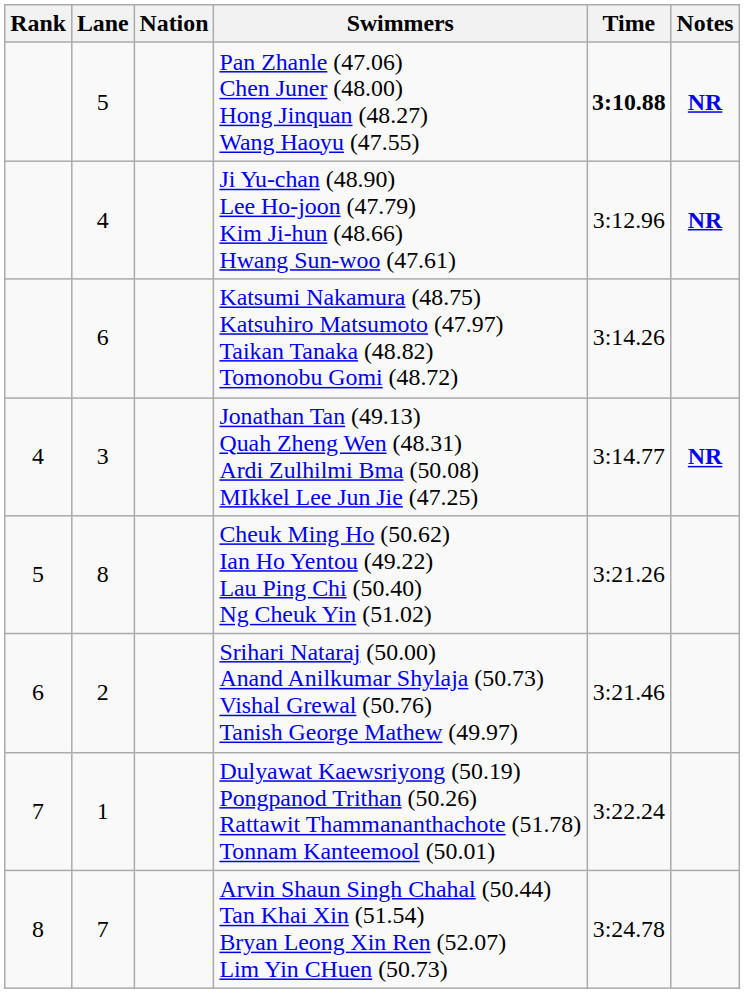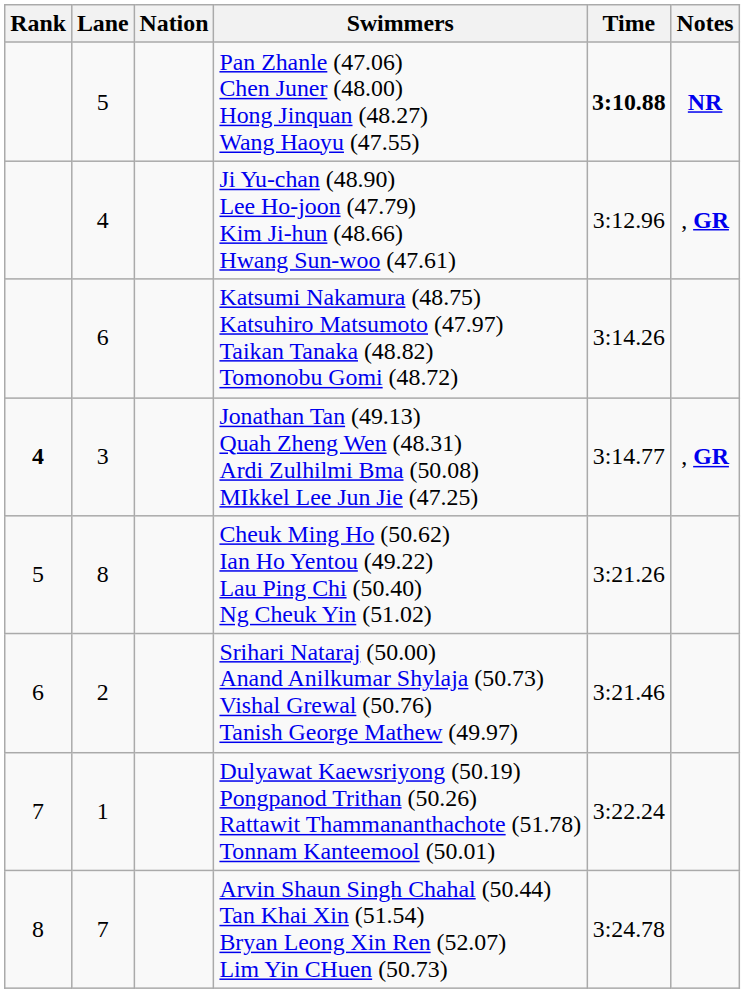row 3 | Notes: NR -> , GR
row 5 | Rank: normal -> bold
row 5 | Notes: NR -> , GR
